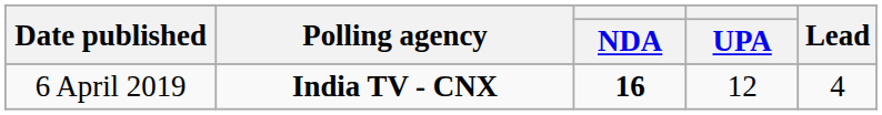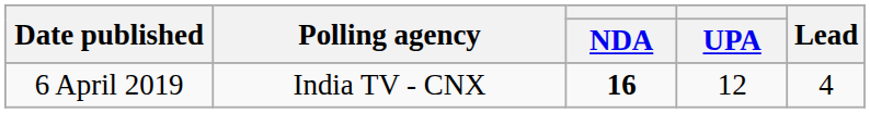6 April 2019 | Polling agency: bold -> normal
